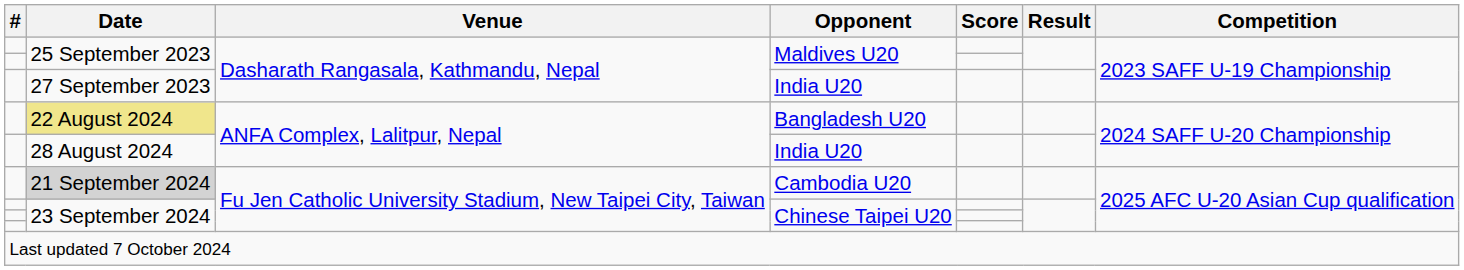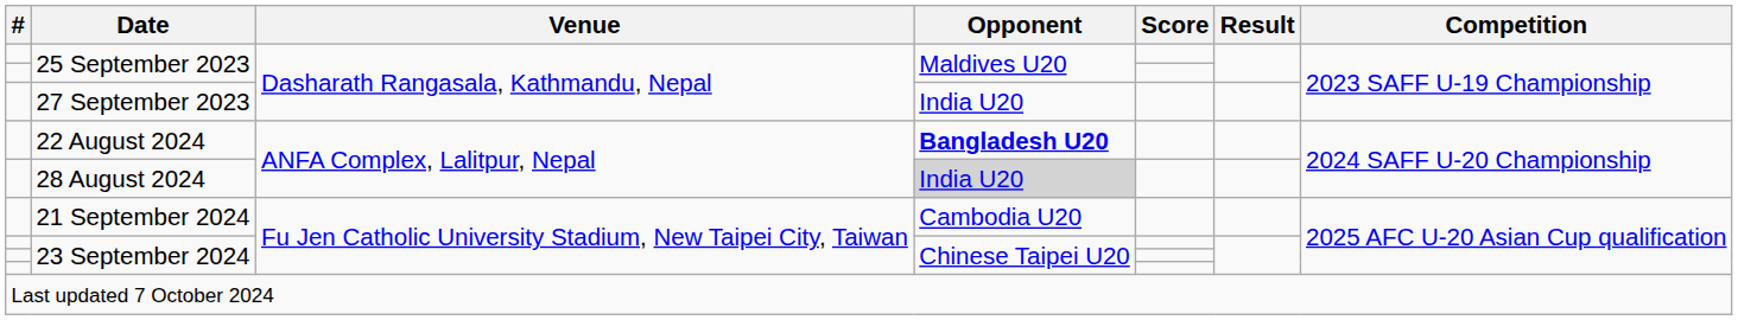22 August 2024 | Date: khaki background -> no background
22 August 2024 | Opponent: normal -> bold
28 August 2024 | Opponent: no background -> lightgrey background
21 September 2024 | Date: lightgrey background -> no background
